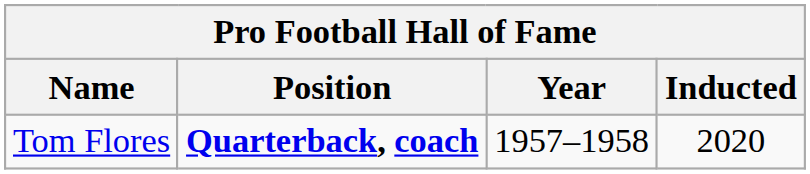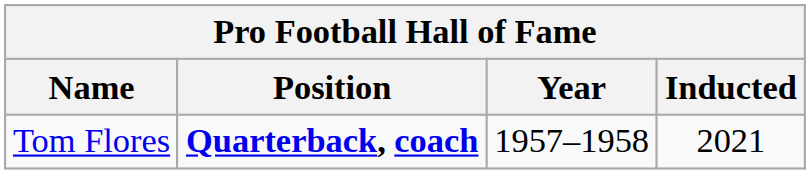Tom Flores | Inducted: 2020 -> 2021
